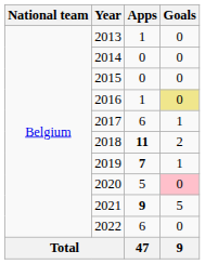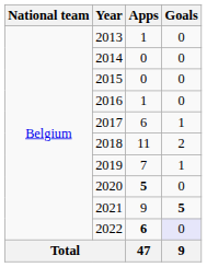2016 | Goals: khaki background -> no background
2018 | Apps: bold -> normal
2019 | Apps: bold -> normal
2020 | Apps: normal -> bold
2020 | Goals: pink background -> no background
2021 | Apps: bold -> normal
2021 | Goals: normal -> bold
2022 | Apps: normal -> bold
2022 | Goals: no background -> lavender background
